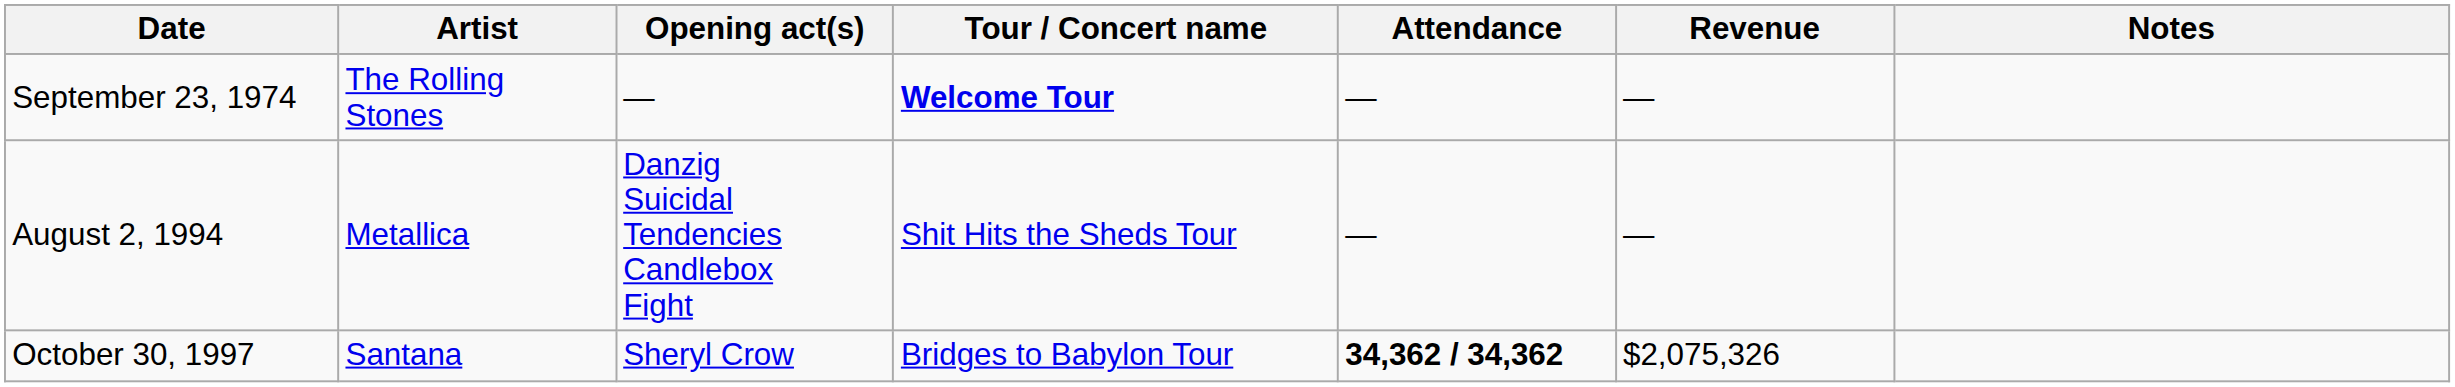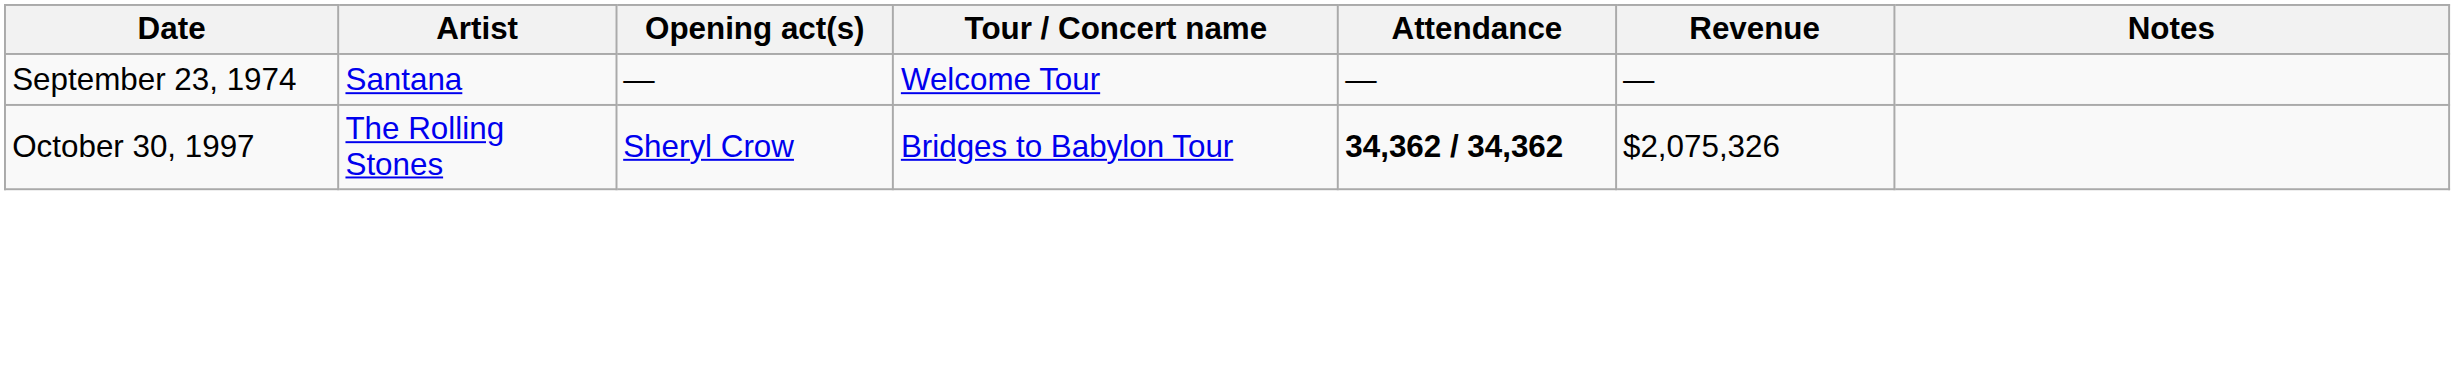September 23, 1974 | Artist: The Rolling Stones -> Santana
September 23, 1974 | Tour / Concert name: bold -> normal
- row: August 2, 1994 | Metallica | Danzig Suicidal Tendencies Candlebox Fight | Shit Hits the Sheds Tour | — | —
October 30, 1997 | Artist: Santana -> The Rolling Stones
